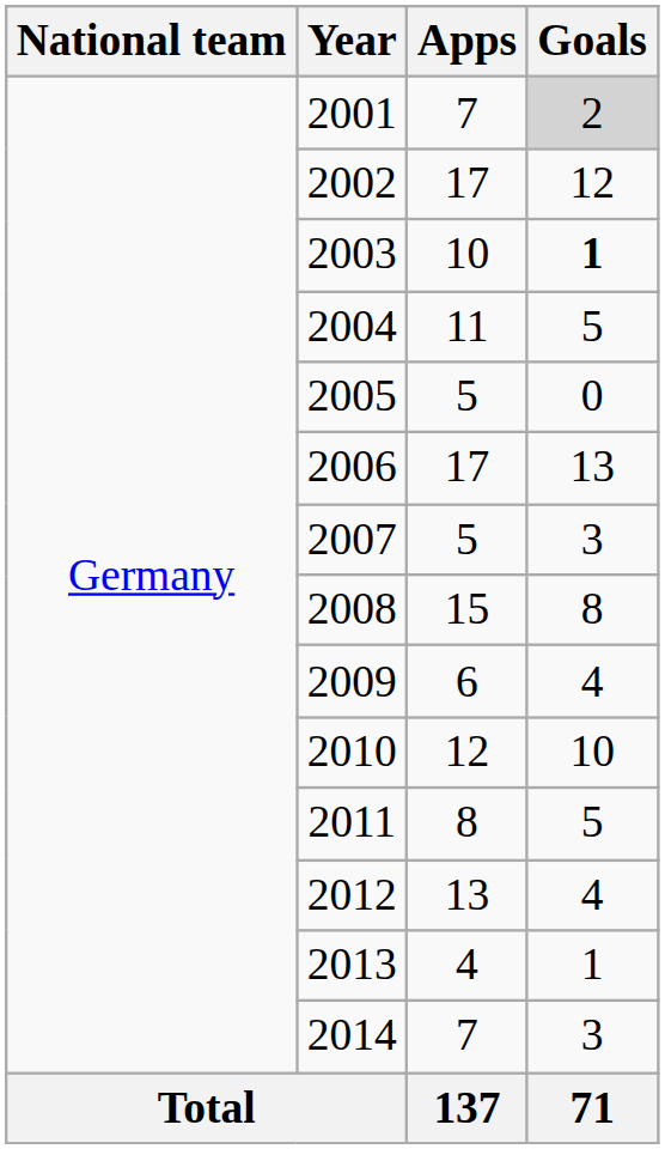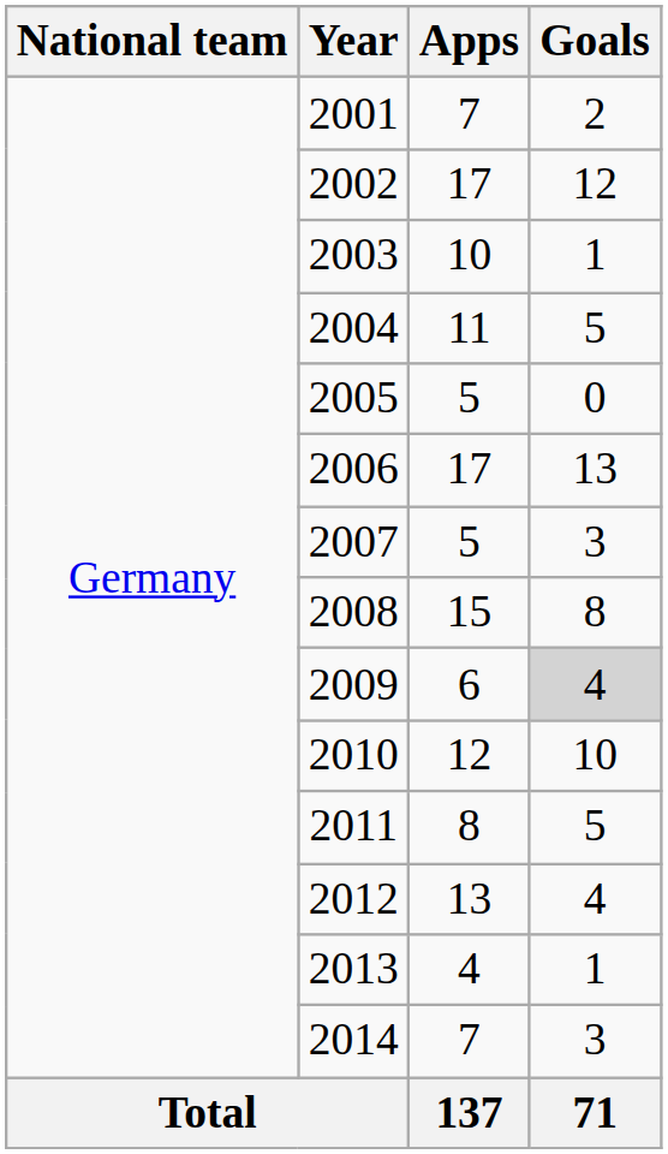2001 | Goals: lightgrey background -> no background
2003 | Goals: bold -> normal
2009 | Goals: no background -> lightgrey background
